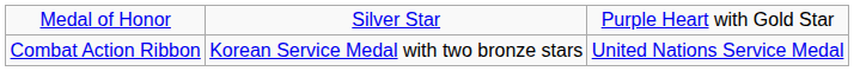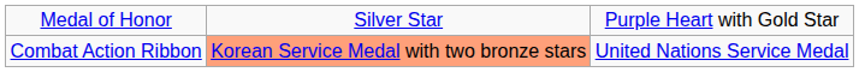Combat Action Ribbon | column 2: no background -> lightsalmon background
